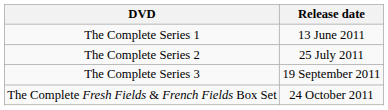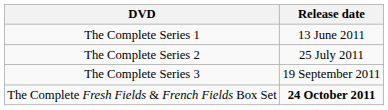The Complete Fresh Fields & French Fields Box Set | Release date: normal -> bold
